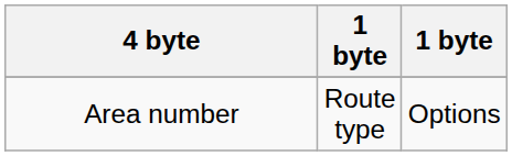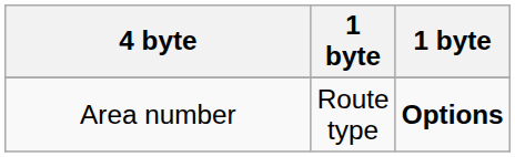Area number | column 3: normal -> bold
